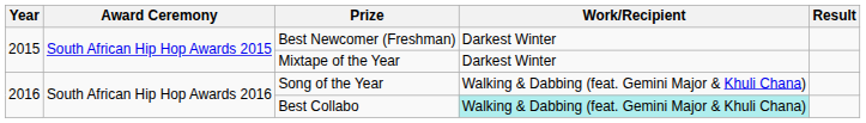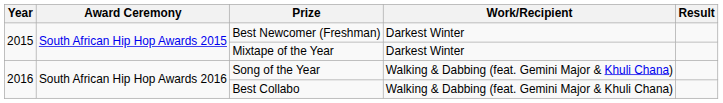Best Collabo | Work/Recipient: paleturquoise background -> no background
